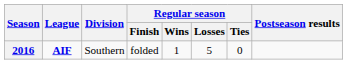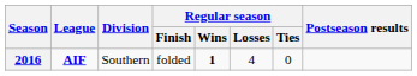2016 | Regular season / Wins: normal -> bold
2016 | Regular season / Losses: 5 -> 4
